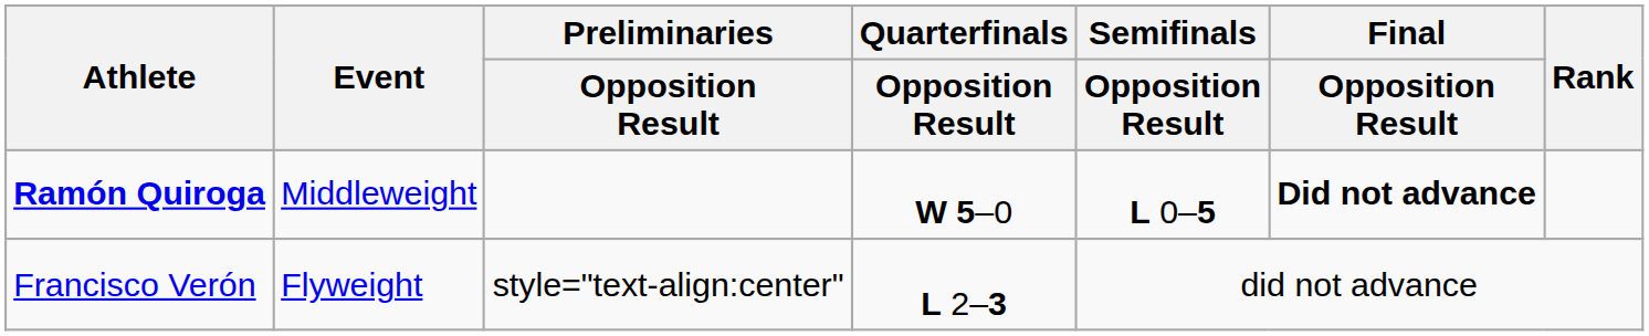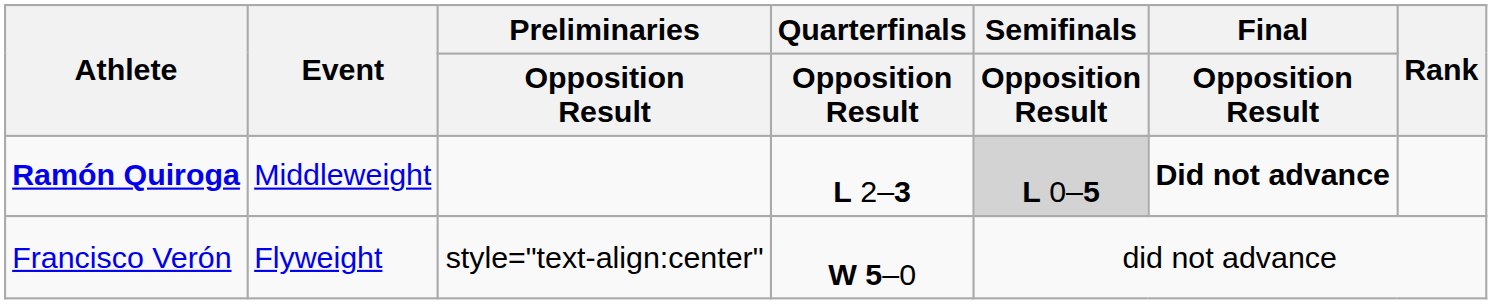Ramón Quiroga | Quarterfinals / Opposition Result: W 5–0 -> L 2–3
Ramón Quiroga | Semifinals / Opposition Result: no background -> lightgrey background
Francisco Verón | Quarterfinals / Opposition Result: L 2–3 -> W 5–0
